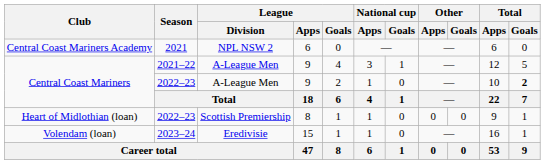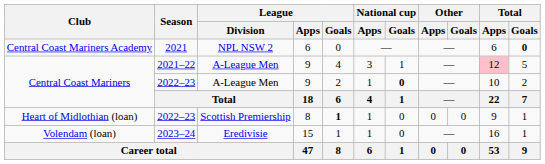Central Coast Mariners Academy | Total / Goals: normal -> bold
Central Coast Mariners / 2021–22 | Total / Apps: no background -> pink background
Central Coast Mariners / 2022–23 | National cup / Goals: normal -> bold
Central Coast Mariners / 2022–23 | Total / Goals: bold -> normal
Heart of Midlothian (loan) | League / Goals: normal -> bold
